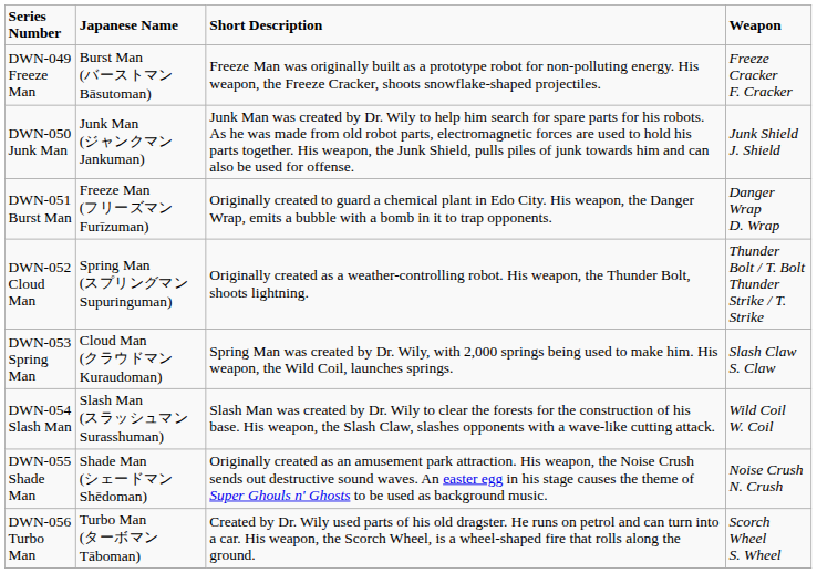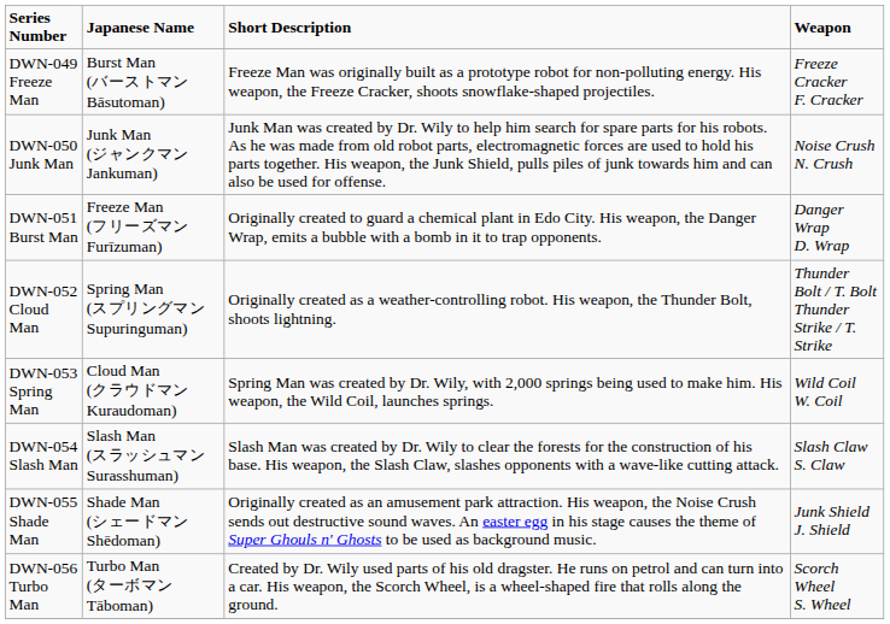DWN-050 Junk Man | Weapon: Junk Shield J. Shield -> Noise Crush N. Crush
DWN-053 Spring Man | Weapon: Slash Claw S. Claw -> Wild Coil W. Coil
DWN-054 Slash Man | Weapon: Wild Coil W. Coil -> Slash Claw S. Claw
DWN-055 Shade Man | Weapon: Noise Crush N. Crush -> Junk Shield J. Shield
